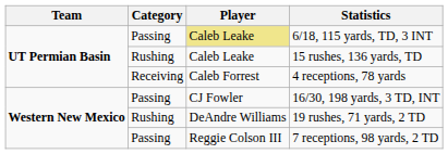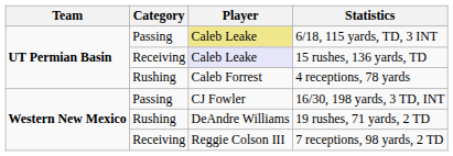15 rushes, 136 yards, TD | Category: Rushing -> Receiving
15 rushes, 136 yards, TD | Player: no background -> lavender background
4 receptions, 78 yards | Category: Receiving -> Rushing
7 receptions, 98 yards, 2 TD | Category: Passing -> Receiving
